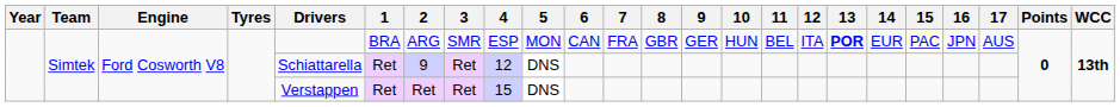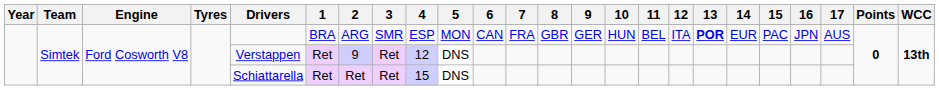row 2 | 15: lightyellow background -> no background
row 3 | Drivers: Schiattarella -> Verstappen
row 4 | Drivers: Verstappen -> Schiattarella
